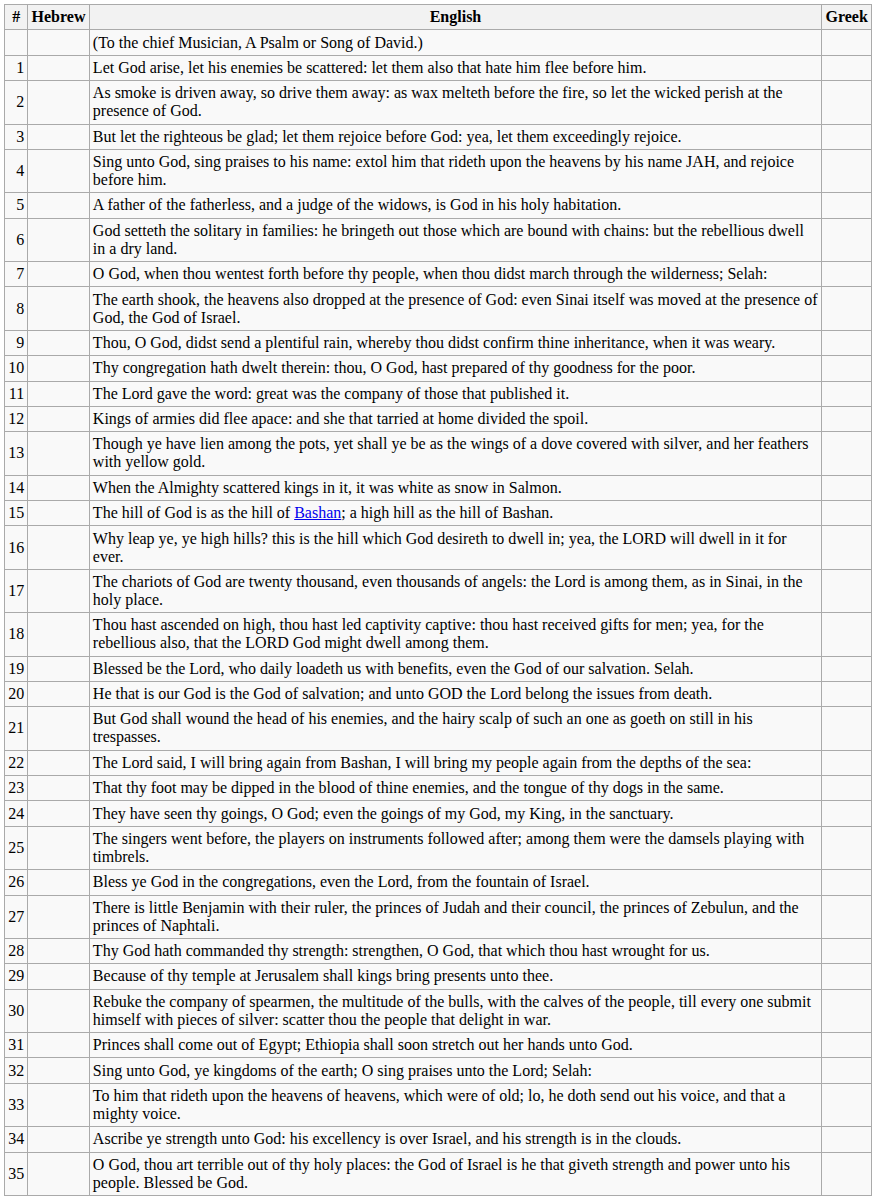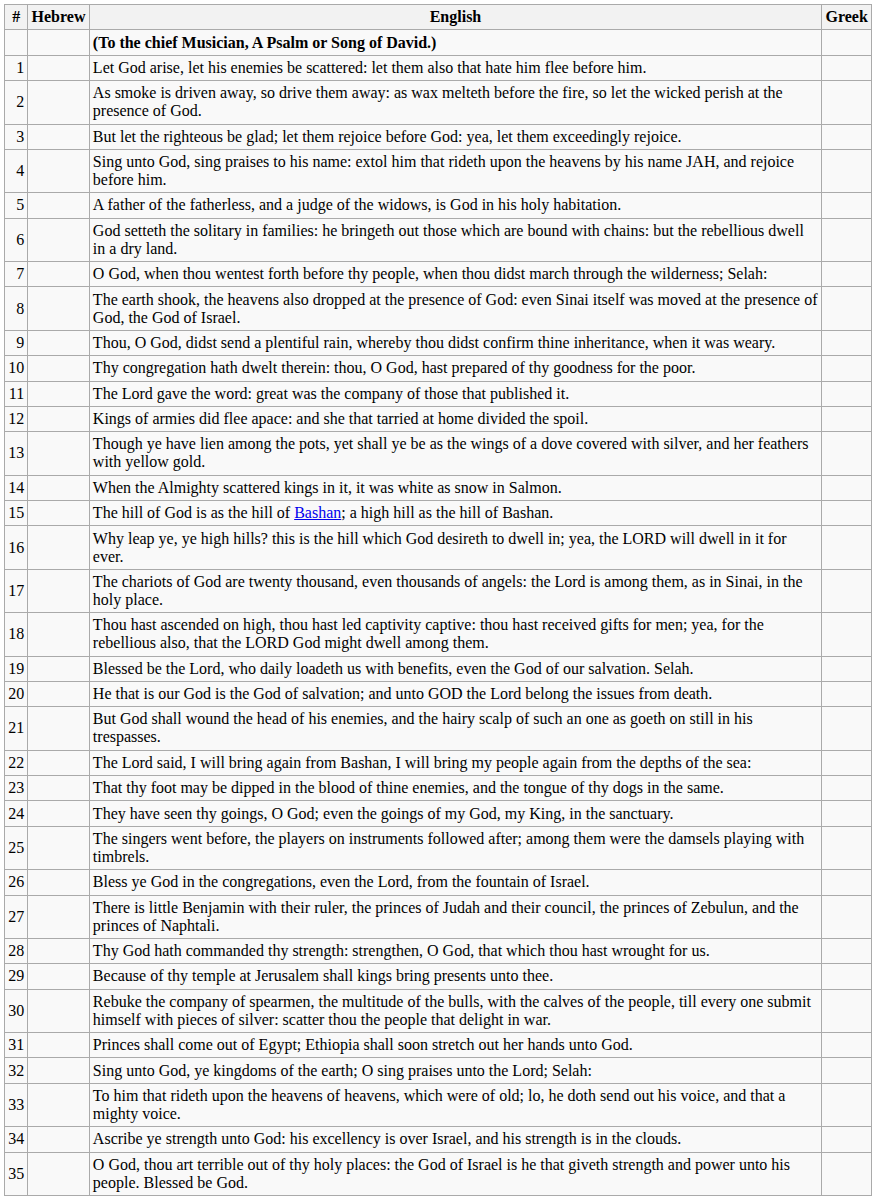(To the chief Musician, A Psalm or Song of David.) | English: normal -> bold
